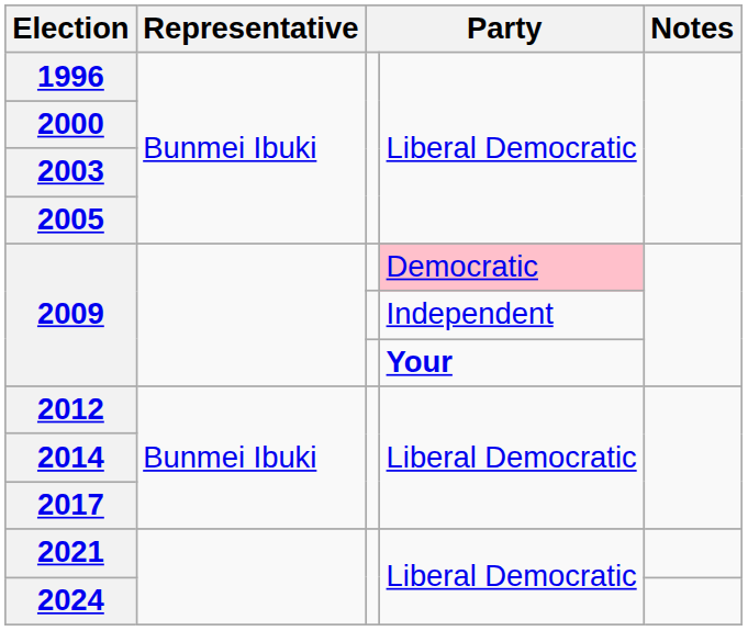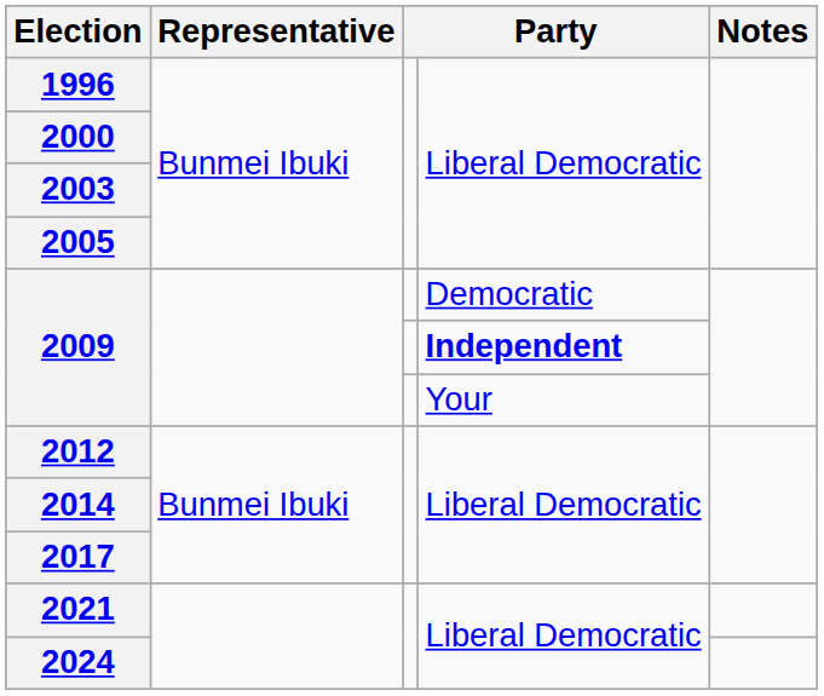2009 / Democratic | column 4: pink background -> no background
2009 / Independent | column 4: normal -> bold
2009 / Your | column 4: bold -> normal
